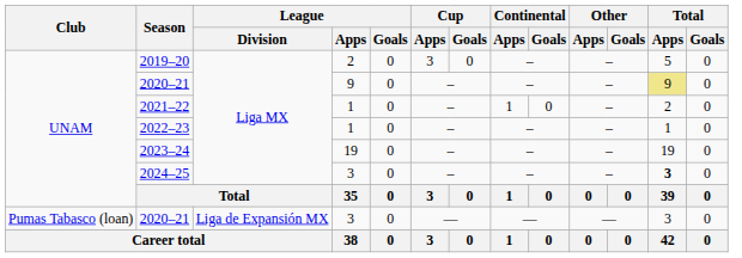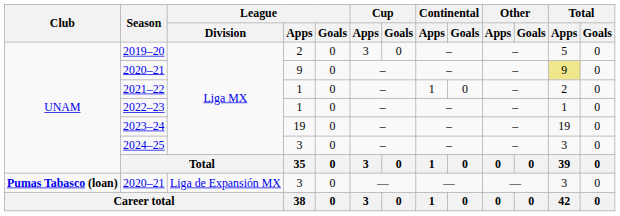2024–25 | Total / Apps: bold -> normal
2020–21 / 3 | Club: normal -> bold
